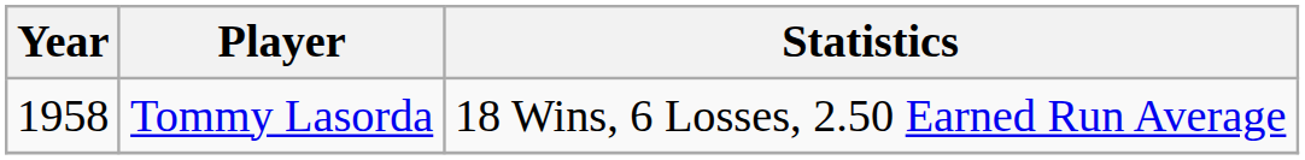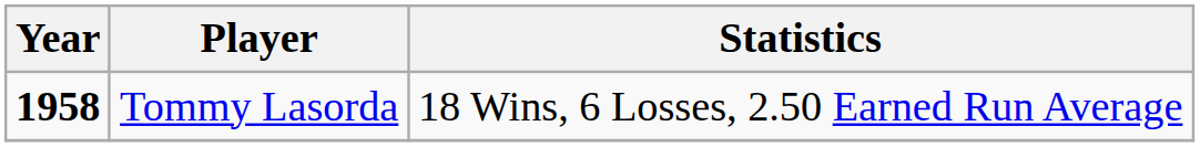row 2 | Year: normal -> bold
